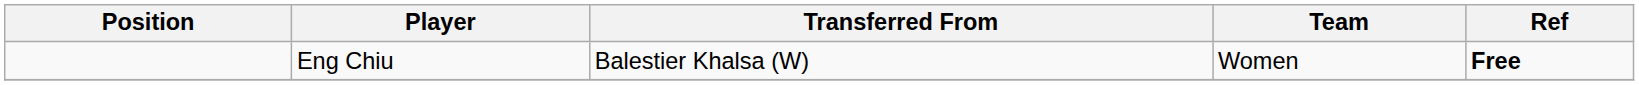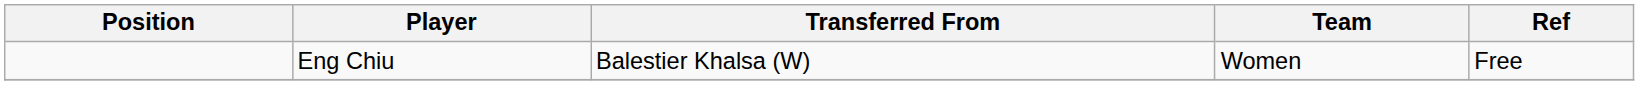Eng Chiu | Ref: bold -> normal
